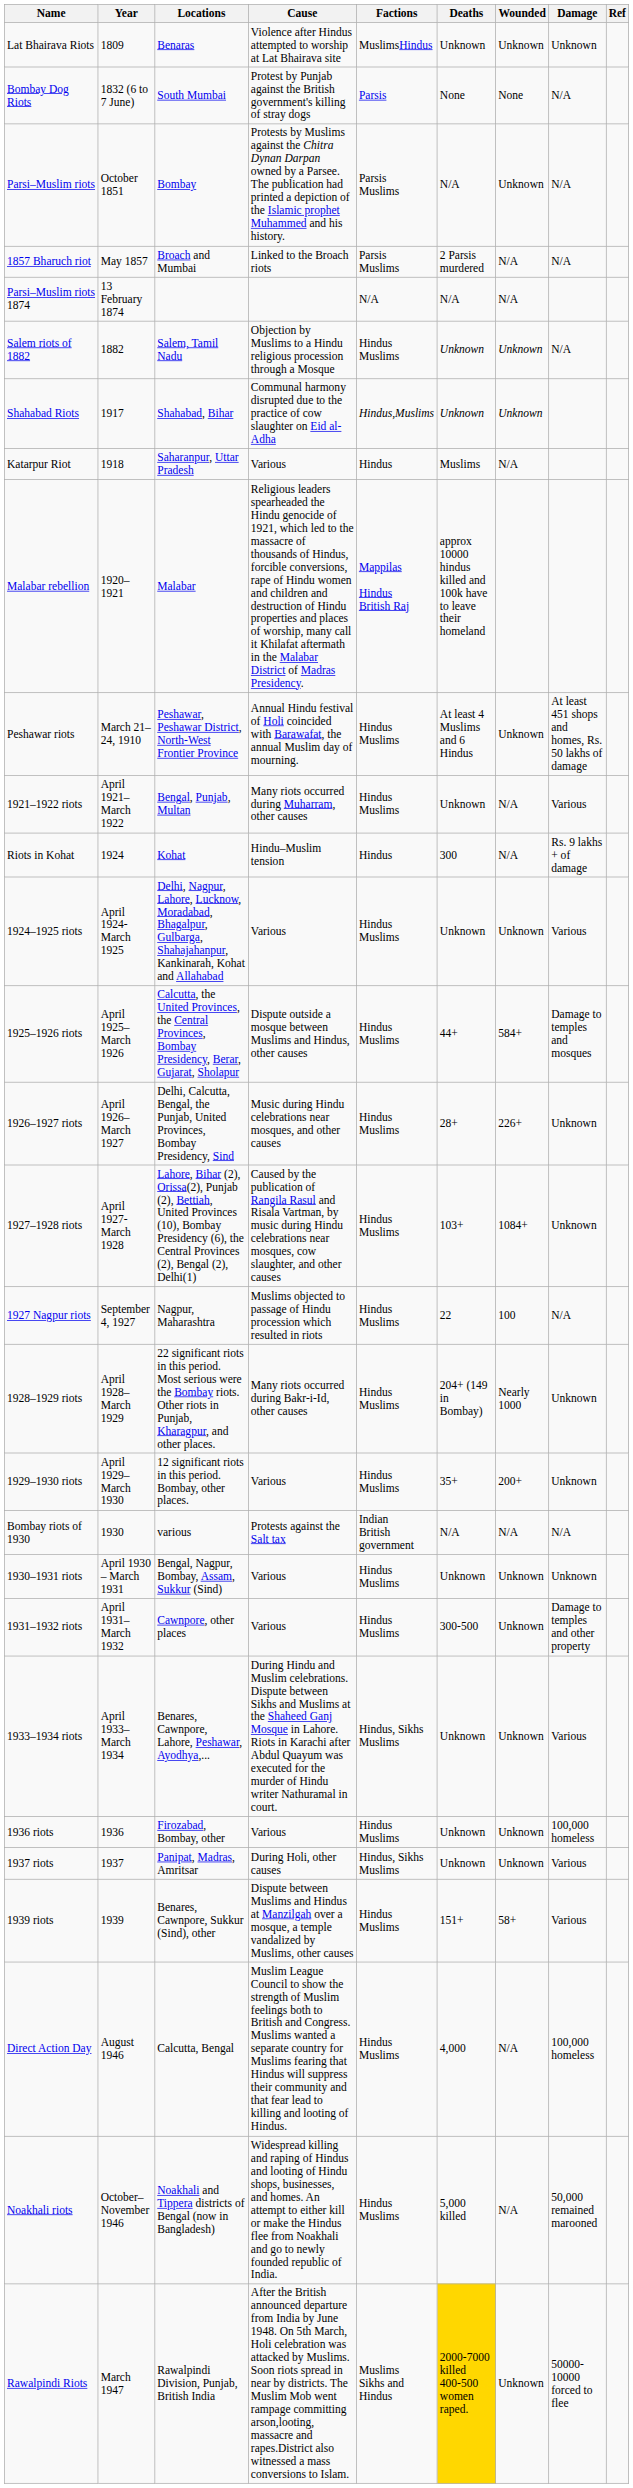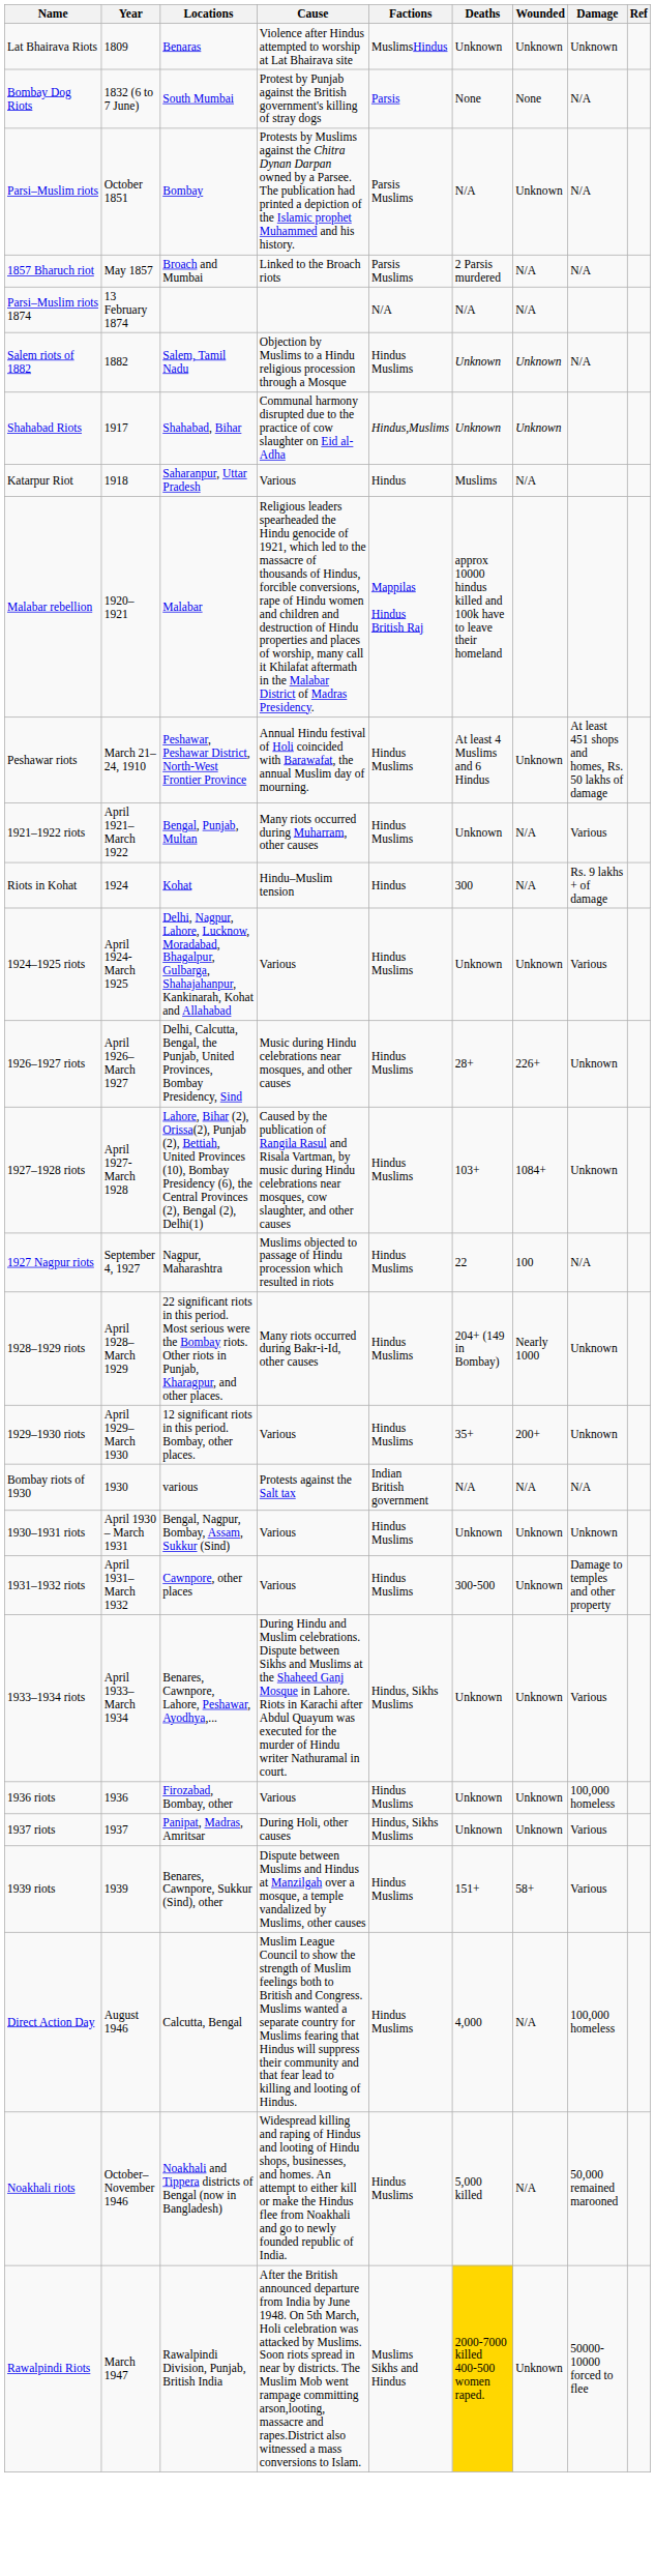- row: 1925–1926 riots | April 1925–March 1926 | Calcutta, the United Provinces, the Central Provinces, Bombay Presidency, Berar, Gujarat, Sholapur | Dispute outside a mosque between Muslims and Hindus, other causes | Hindus Muslims | 44+ | 584+ | Damage to temples and mosques
